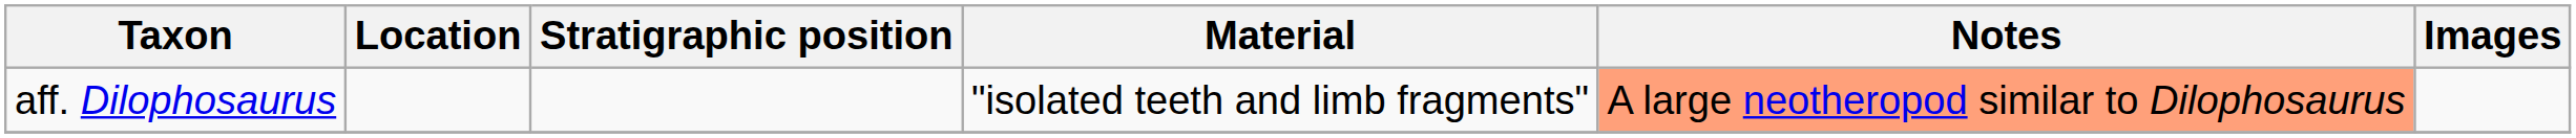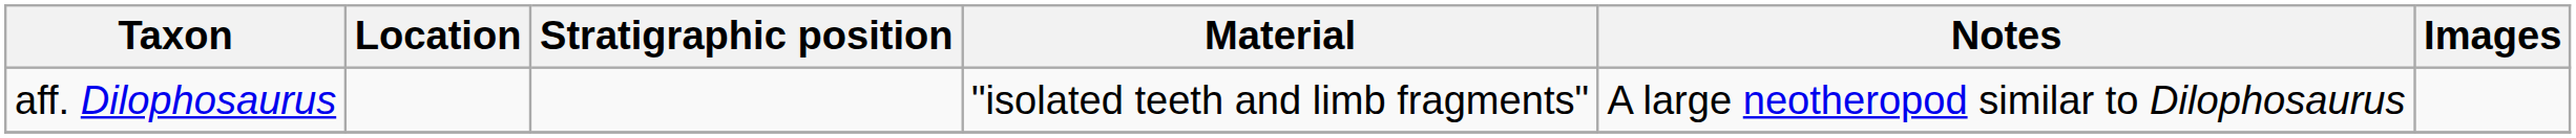aff. Dilophosaurus | Notes: lightsalmon background -> no background
